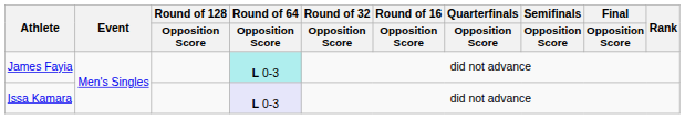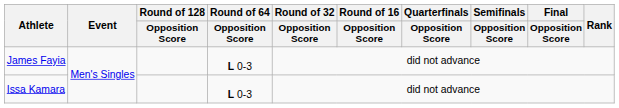James Fayia | Round of 64 / Opposition Score: paleturquoise background -> no background
Issa Kamara | Round of 64 / Opposition Score: lavender background -> no background
